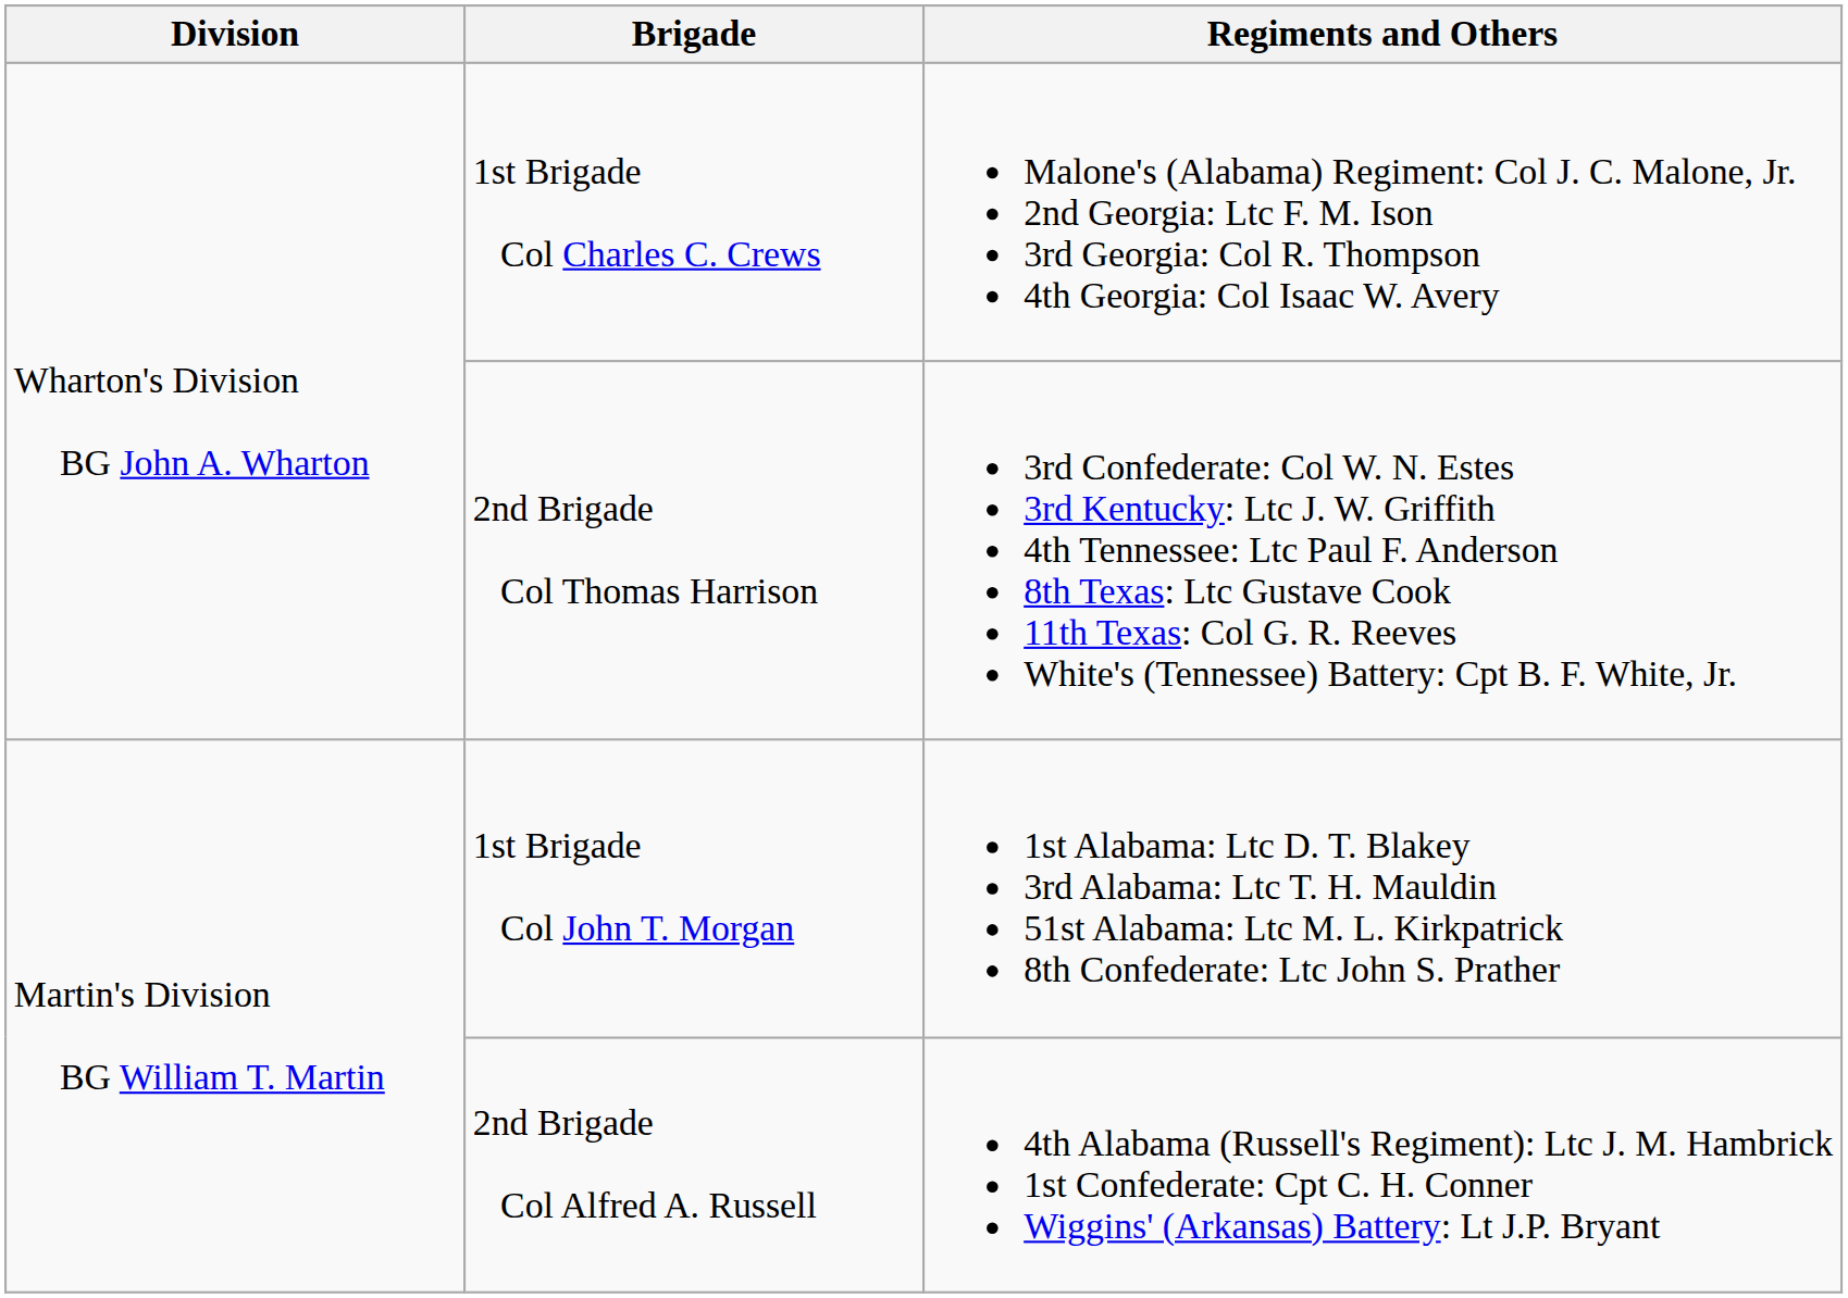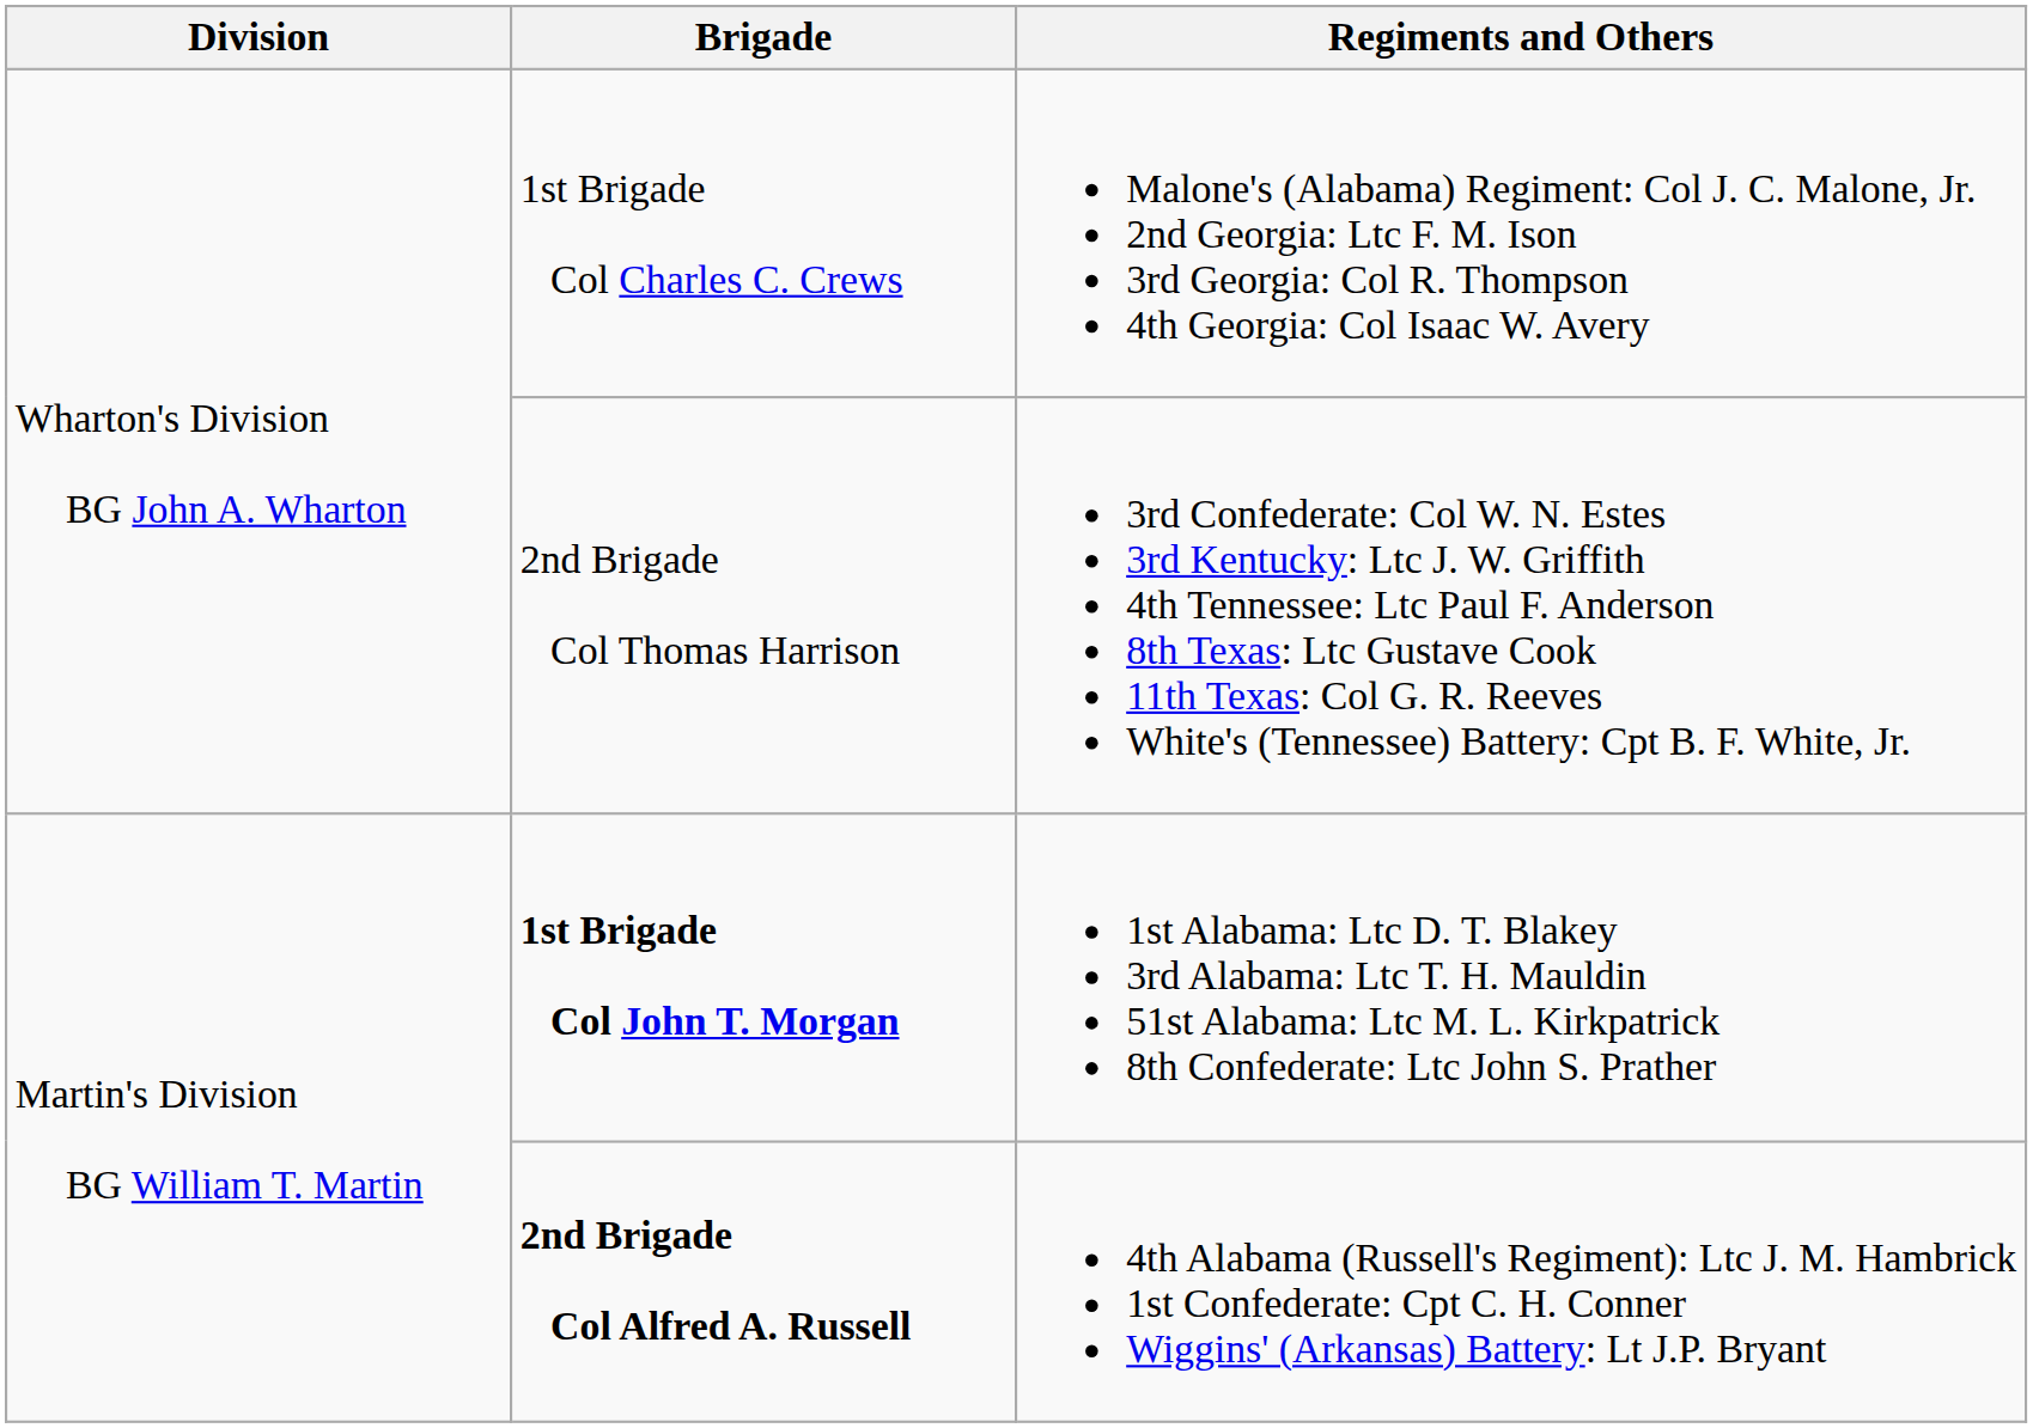1st Brigade Col John T. Morgan | Brigade: normal -> bold
2nd Brigade Col Alfred A. Russell | Brigade: normal -> bold
